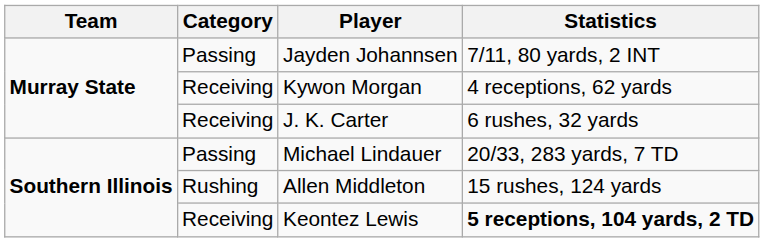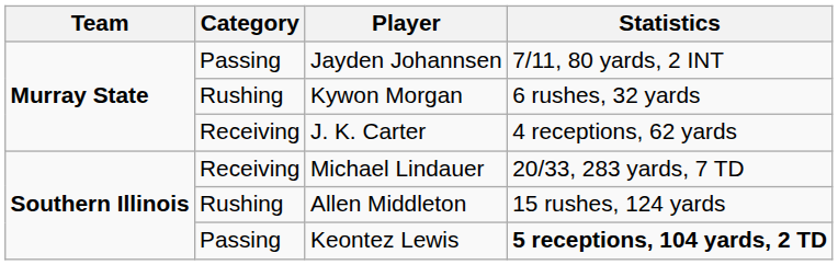Kywon Morgan | Category: Receiving -> Rushing
Kywon Morgan | Statistics: 4 receptions, 62 yards -> 6 rushes, 32 yards
J. K. Carter | Statistics: 6 rushes, 32 yards -> 4 receptions, 62 yards
Michael Lindauer | Category: Passing -> Receiving
Keontez Lewis | Category: Receiving -> Passing
